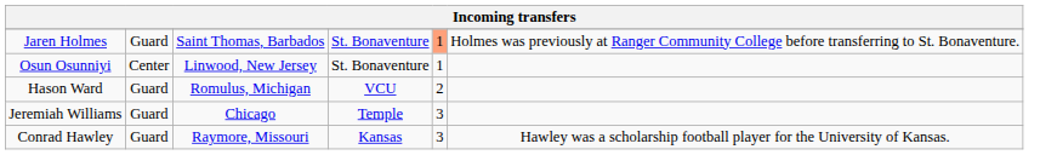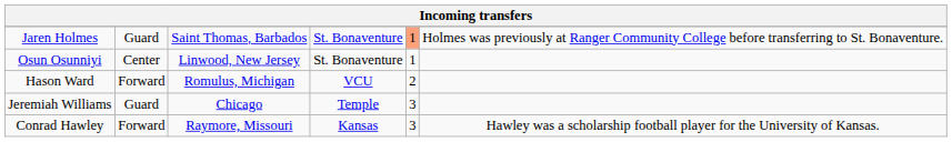Hason Ward | column 2: Guard -> Forward
Conrad Hawley | column 2: Guard -> Forward
